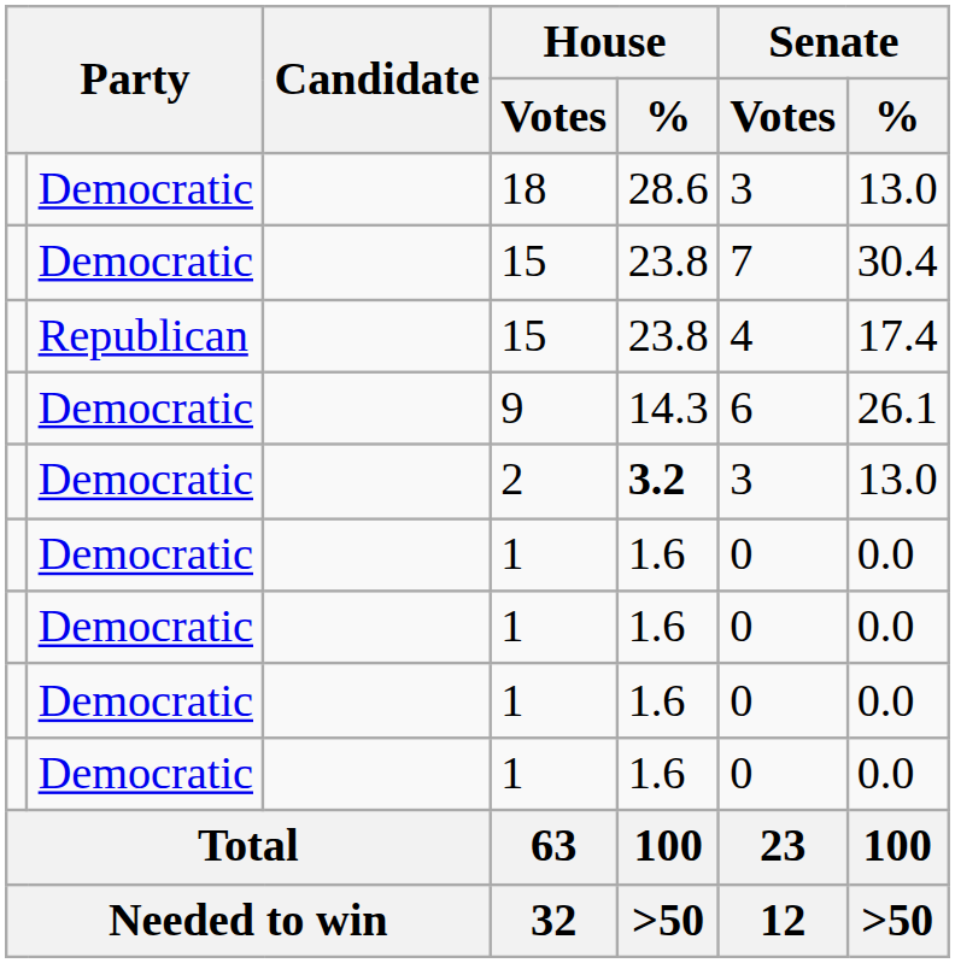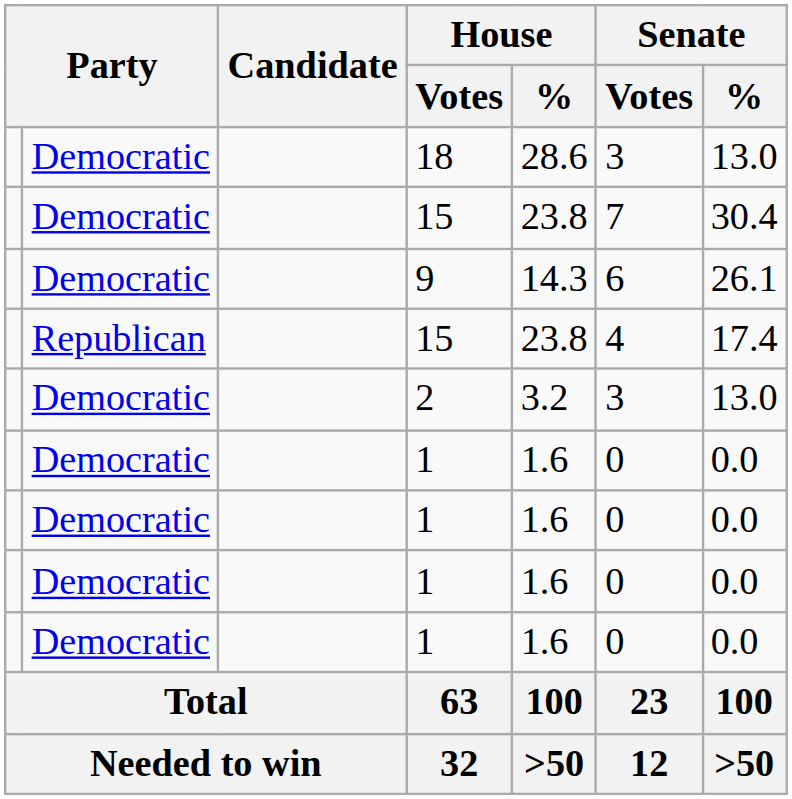rows swapped: 9 <-> Republican / 15
2 | House / %: bold -> normal
